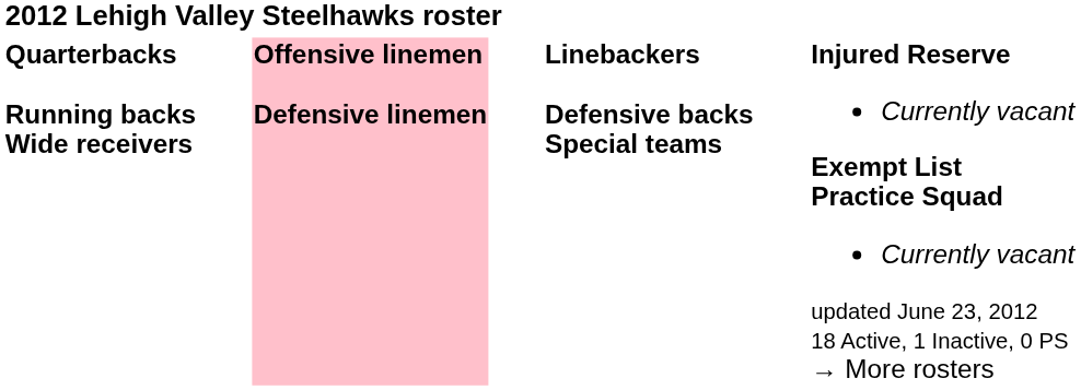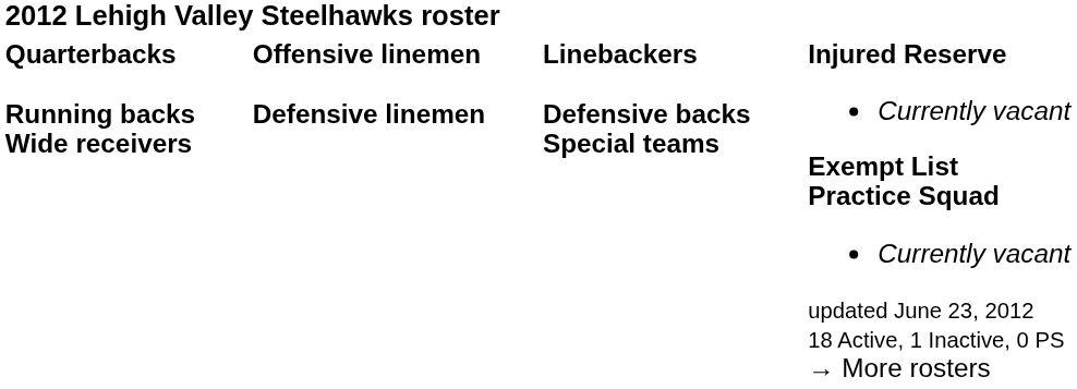Quarterbacks Running backs Wide receivers | column 2: pink background -> no background
